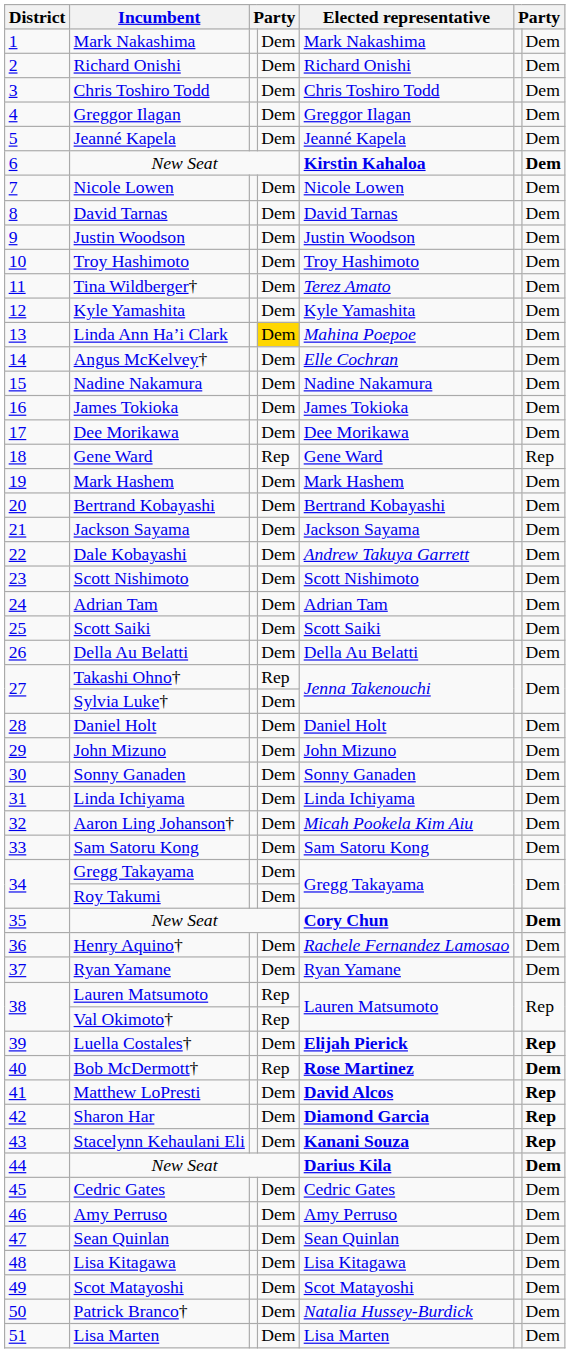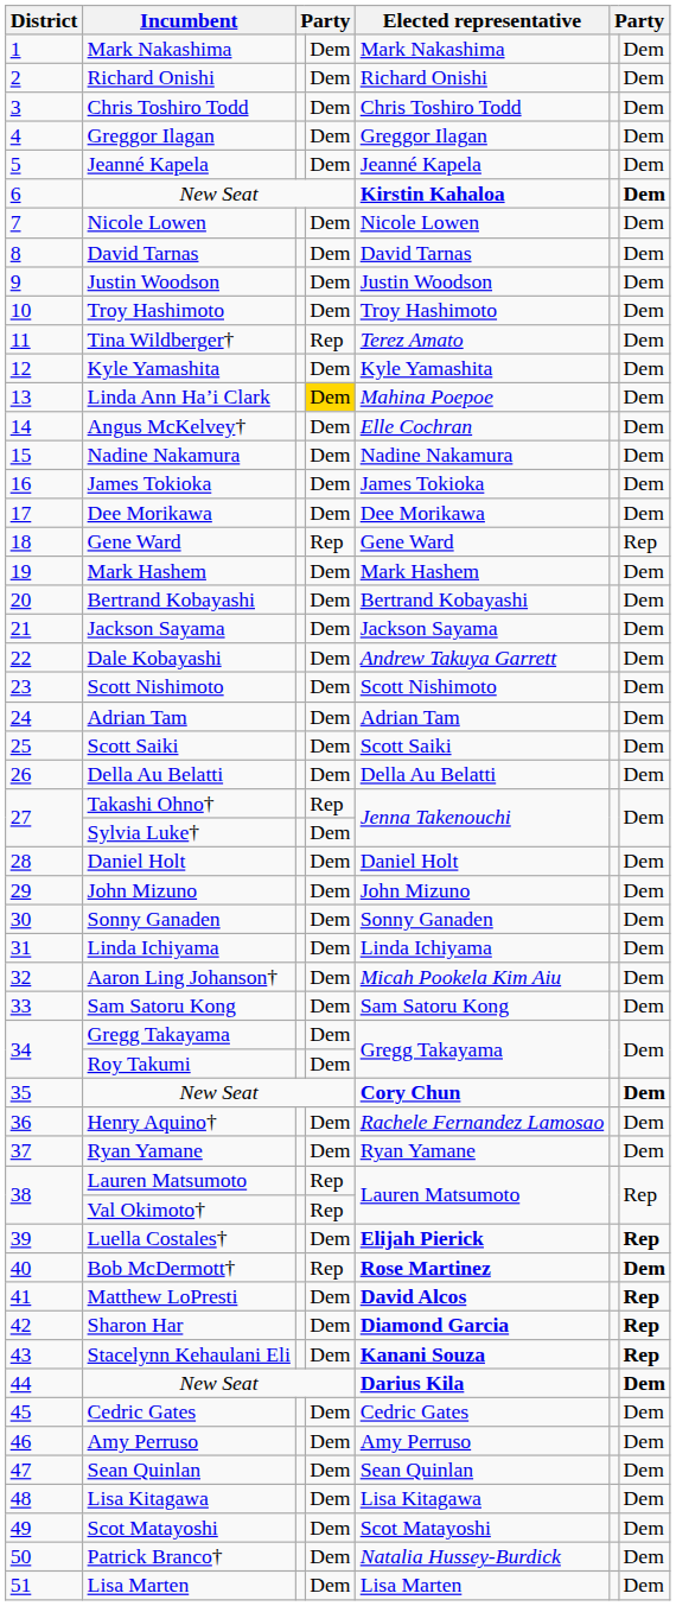Tina Wildberger† | column 4: Dem -> Rep
